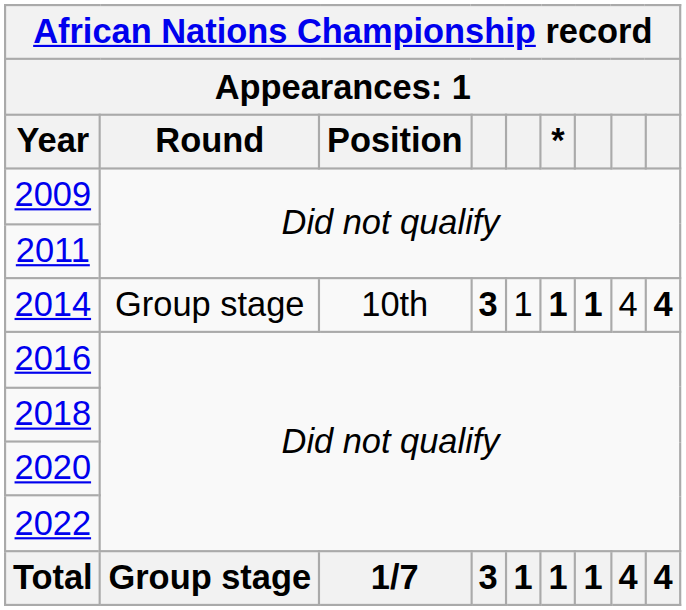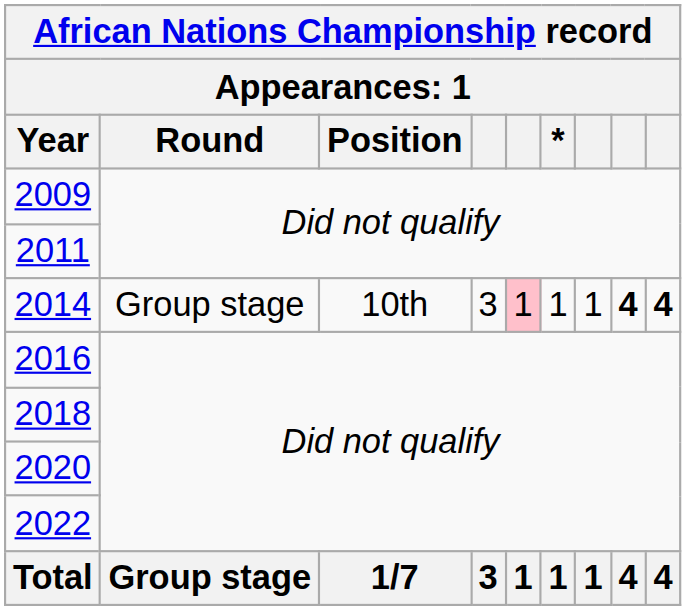2014 | column 4: bold -> normal
2014 | column 5: no background -> pink background
2014 | *: bold -> normal
2014 | column 7: bold -> normal
2014 | column 8: normal -> bold
